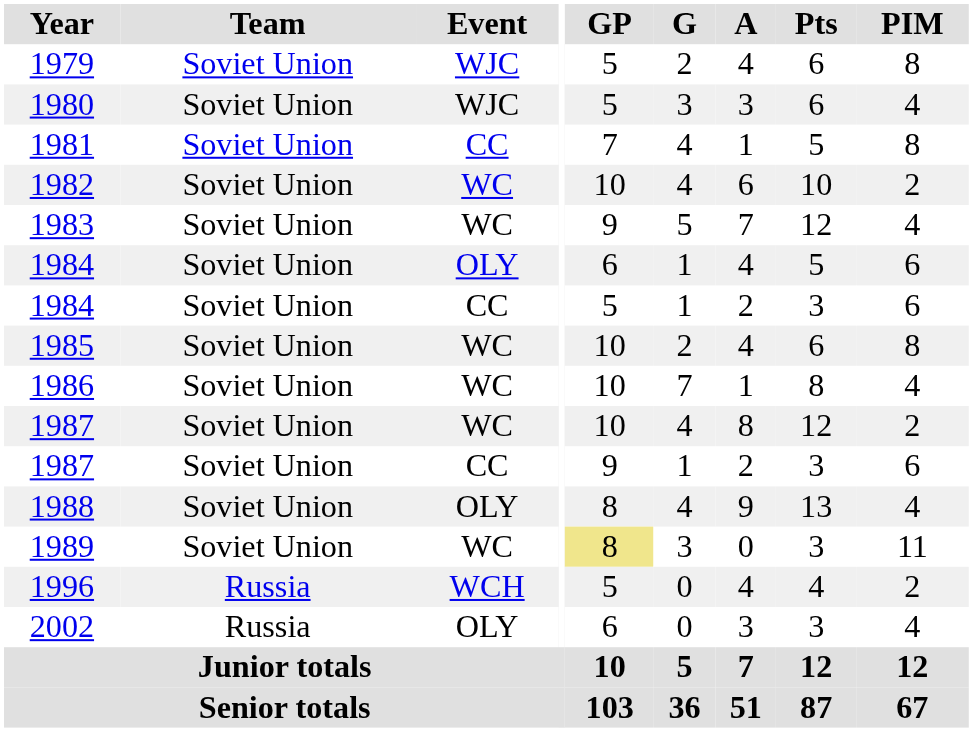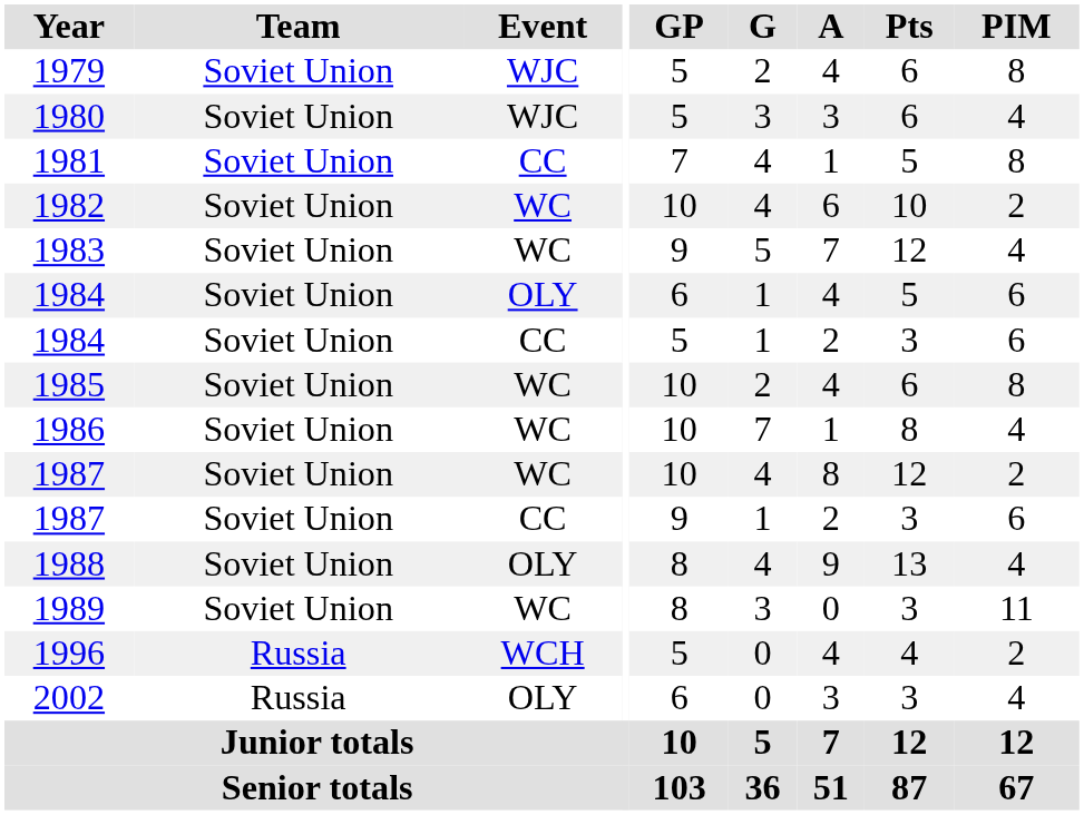1989 | GP: khaki background -> no background
